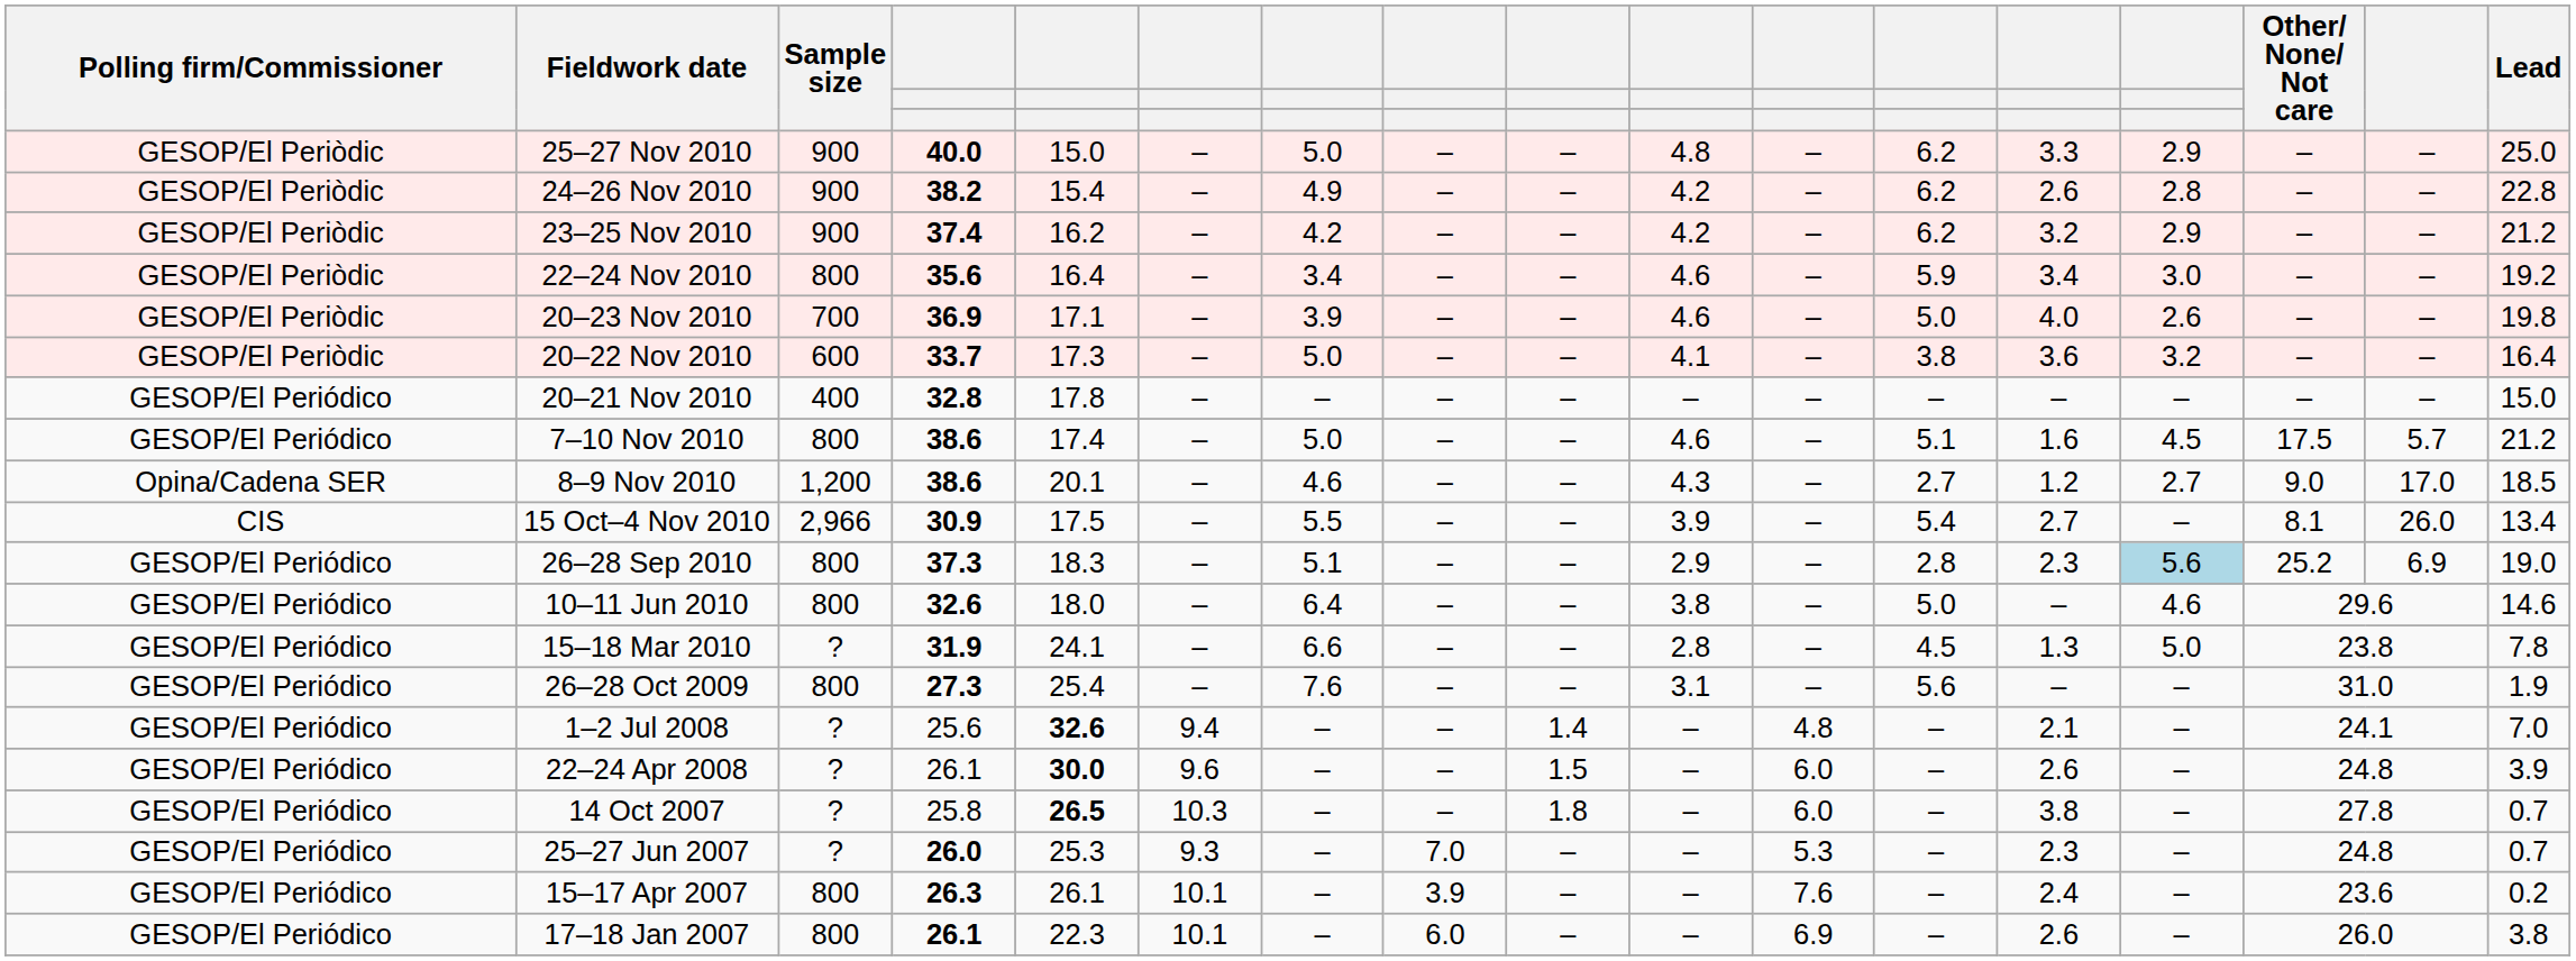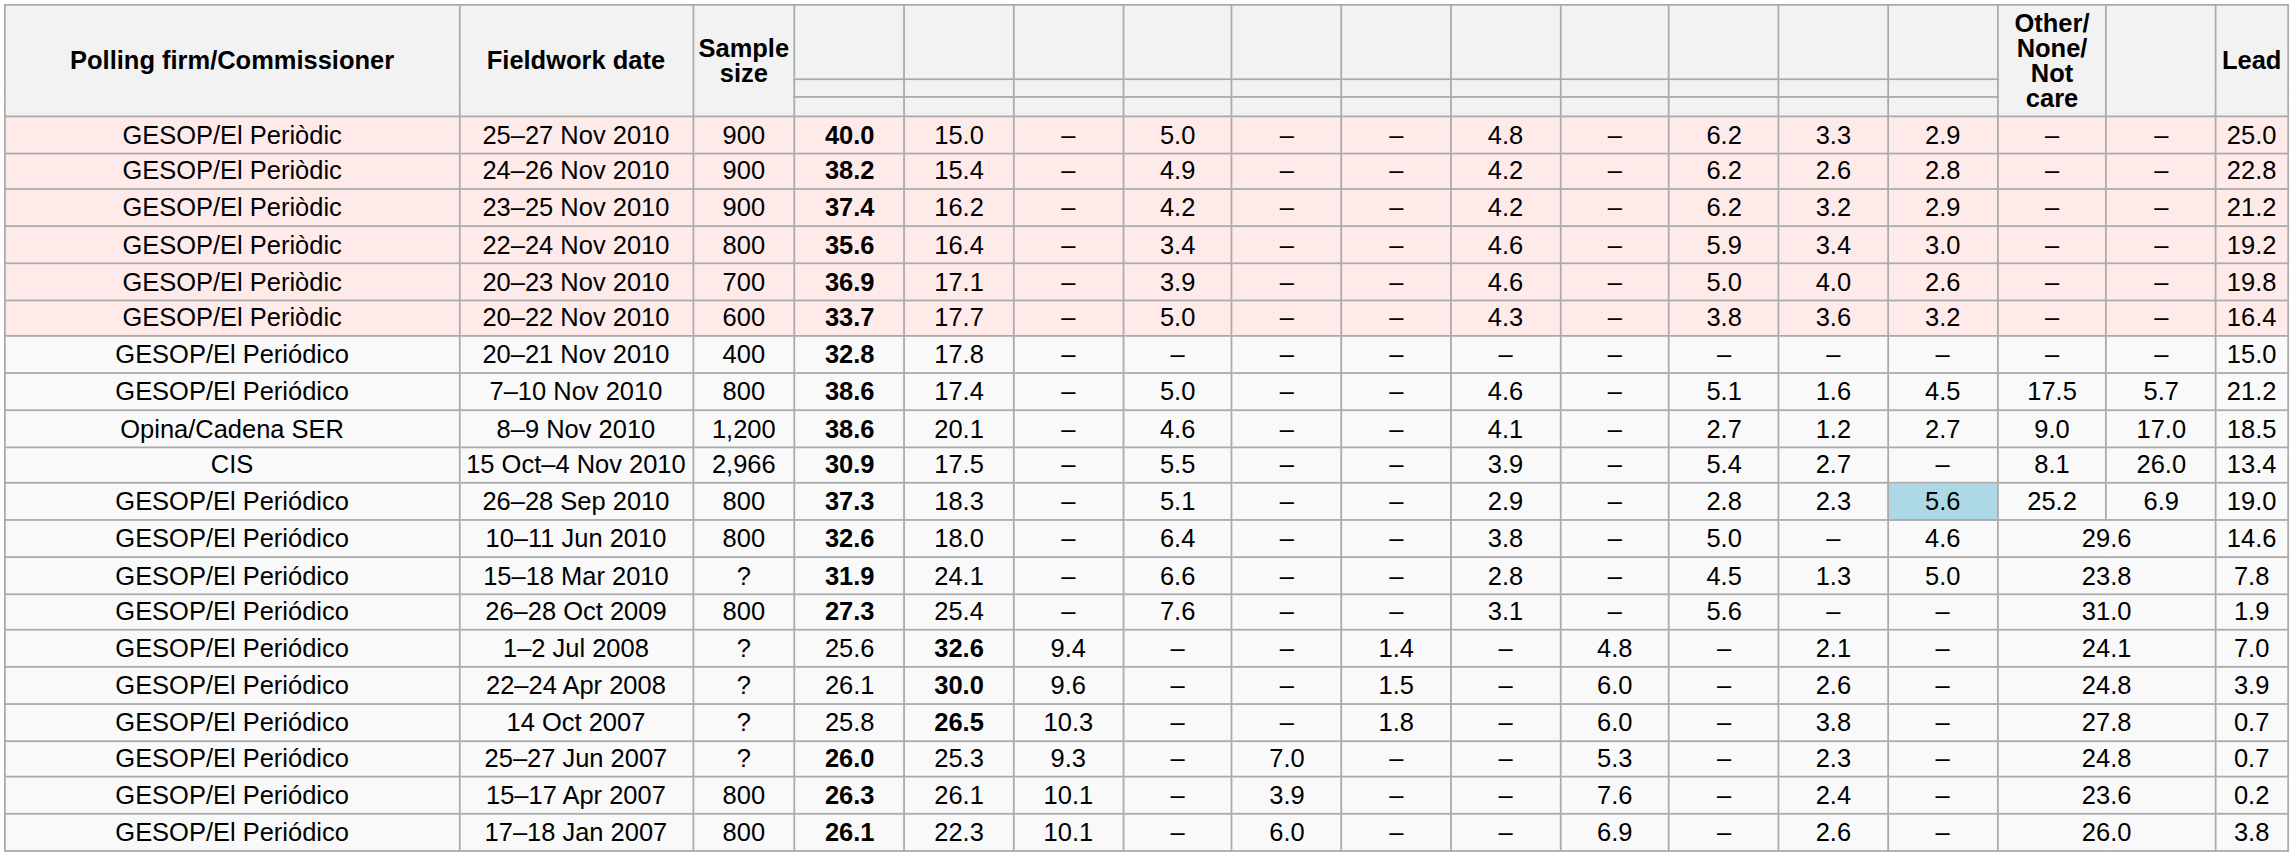20–22 Nov 2010 | column 5: 17.3 -> 17.7
20–22 Nov 2010 | column 10: 4.1 -> 4.3
8–9 Nov 2010 | column 10: 4.3 -> 4.1
